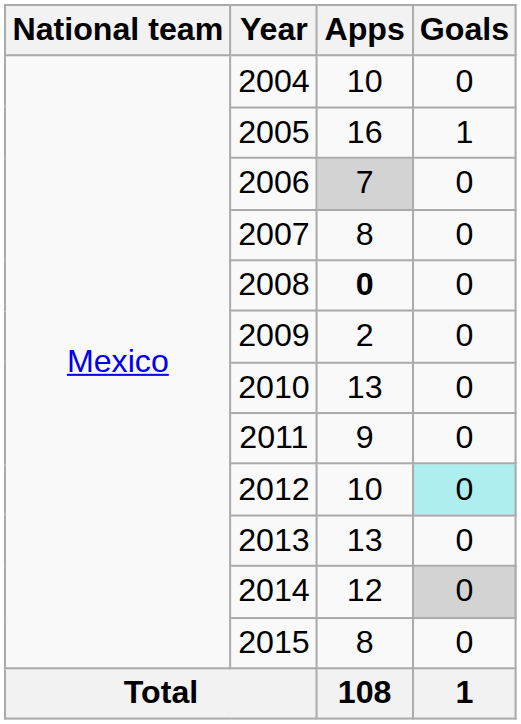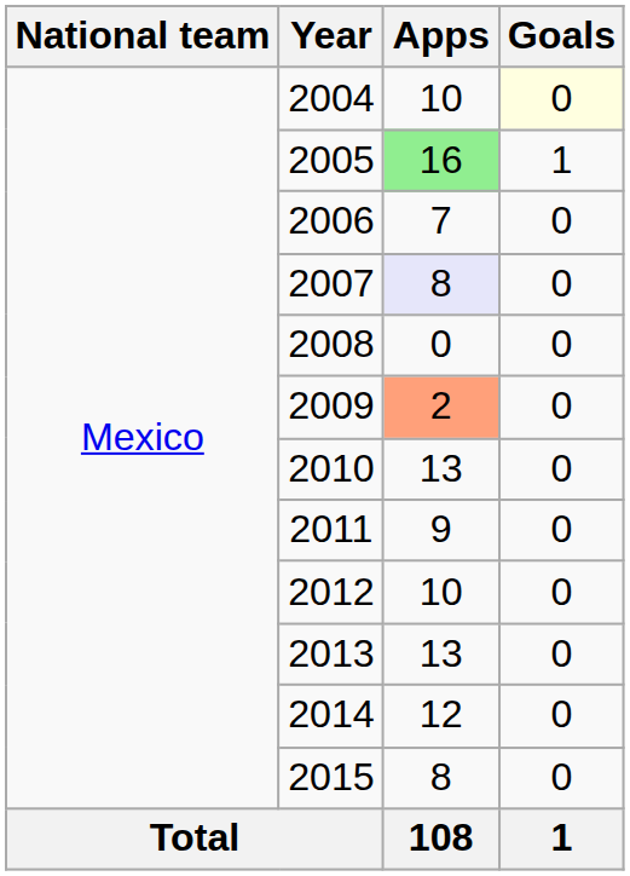2004 | Goals: no background -> lightyellow background
2005 | Apps: no background -> lightgreen background
2006 | Apps: lightgrey background -> no background
2007 | Apps: no background -> lavender background
2008 | Apps: bold -> normal
2009 | Apps: no background -> lightsalmon background
2012 | Goals: paleturquoise background -> no background
2014 | Goals: lightgrey background -> no background
